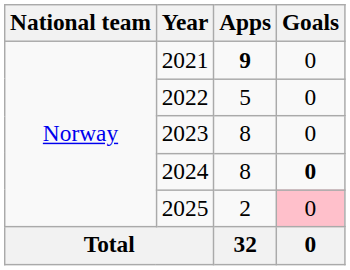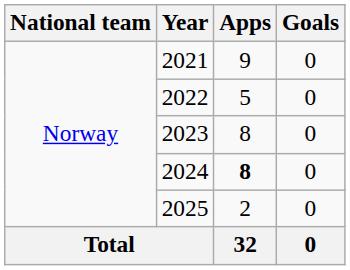2021 | Apps: bold -> normal
2024 | Apps: normal -> bold
2024 | Goals: bold -> normal
2025 | Goals: pink background -> no background
